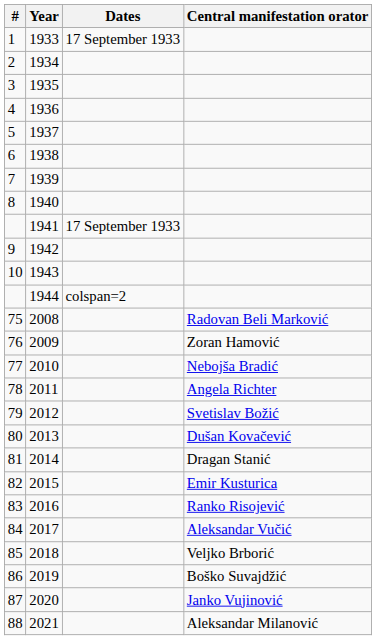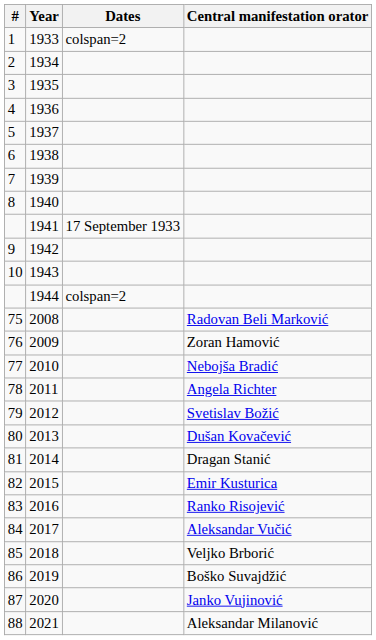1933 | Dates: 17 September 1933 -> colspan=2
